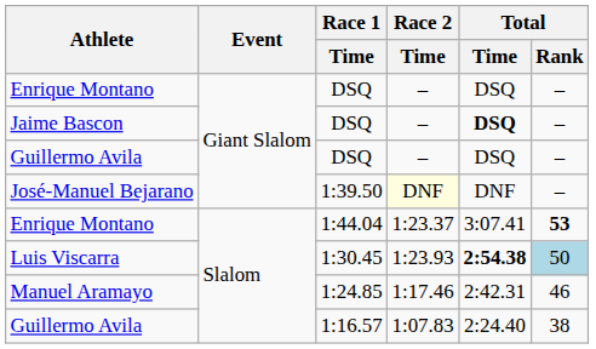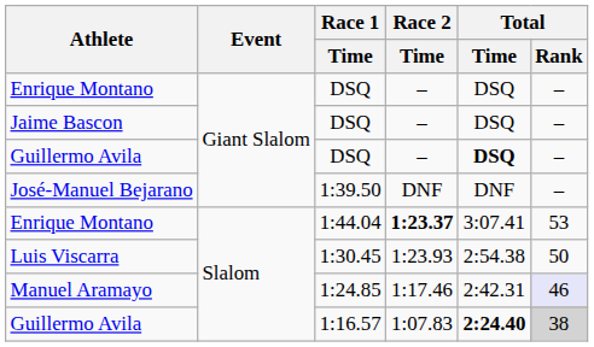Jaime Bascon | Total / Time: bold -> normal
Guillermo Avila / DSQ | Total / Time: normal -> bold
José-Manuel Bejarano | Race 2 / Time: lightyellow background -> no background
Enrique Montano / 1:44.04 | Race 2 / Time: normal -> bold
Enrique Montano / 1:44.04 | Total / Rank: bold -> normal
Luis Viscarra | Total / Time: bold -> normal
Luis Viscarra | Total / Rank: lightblue background -> no background
Manuel Aramayo | Total / Rank: no background -> lavender background
Guillermo Avila / 1:16.57 | Total / Time: normal -> bold
Guillermo Avila / 1:16.57 | Total / Rank: no background -> lightgrey background
